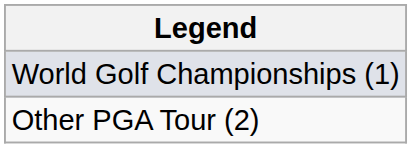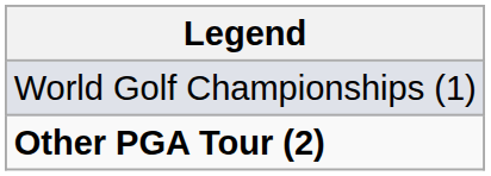row 3 | column 1: normal -> bold
